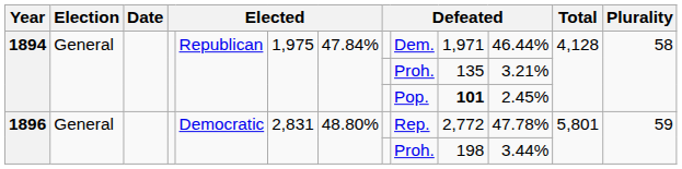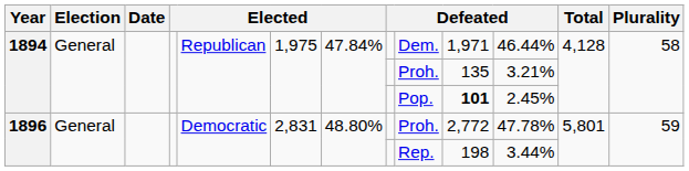row 5 | column 9: Rep. -> Proh.
row 6 | column 9: Proh. -> Rep.
